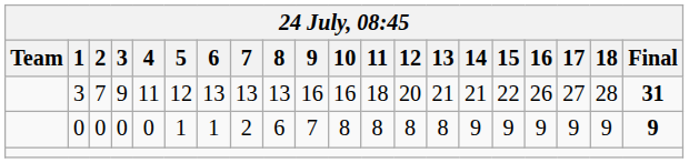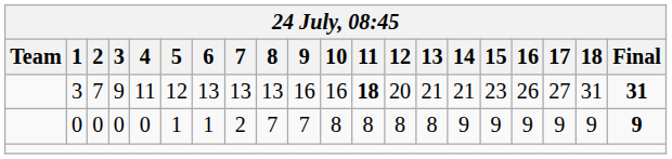row 3 | 11: normal -> bold
row 3 | 15: 22 -> 23
row 3 | 18: 28 -> 31
row 4 | 8: 6 -> 7
